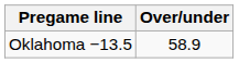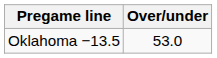Oklahoma −13.5 | Over/under: 58.9 -> 53.0
